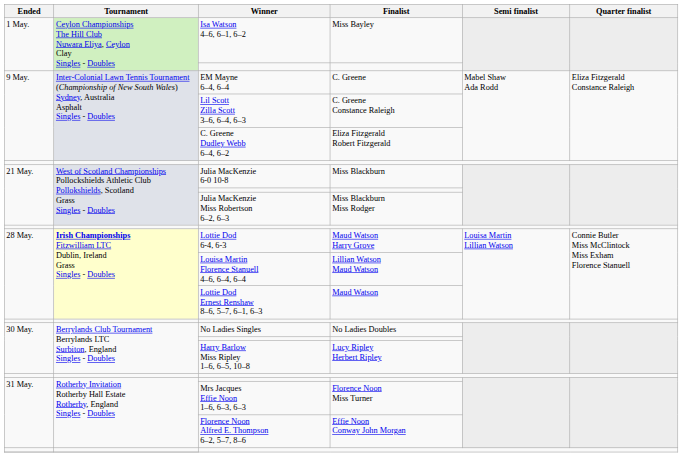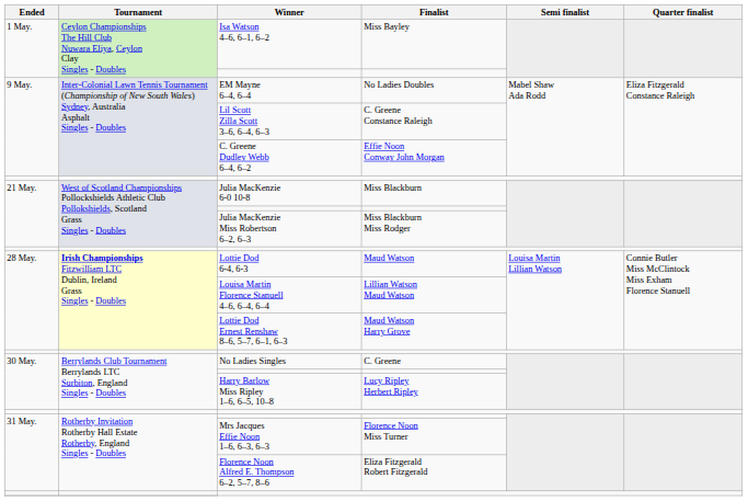EM Mayne 6–4, 6–4 | Finalist: C. Greene -> No Ladies Doubles
C. Greene Dudley Webb 6–4, 6–2 | Finalist: Eliza Fitzgerald Robert Fitzgerald -> Effie Noon Conway John Morgan
Lottie Dod 6-4, 6-3 | Finalist: Maud Watson Harry Grove -> Maud Watson
Lottie Dod Ernest Renshaw 8–6, 5–7, 6–1, 6–3 | Finalist: Maud Watson -> Maud Watson Harry Grove
No Ladies Singles | Finalist: No Ladies Doubles -> C. Greene
Florence Noon Alfred E. Thompson 6–2, 5–7, 8–6 | Finalist: Effie Noon Conway John Morgan -> Eliza Fitzgerald Robert Fitzgerald
